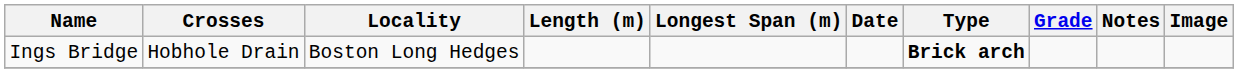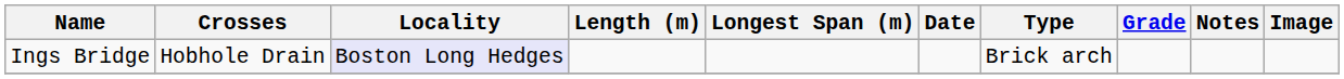Ings Bridge | Locality: no background -> lavender background
Ings Bridge | Type: bold -> normal
